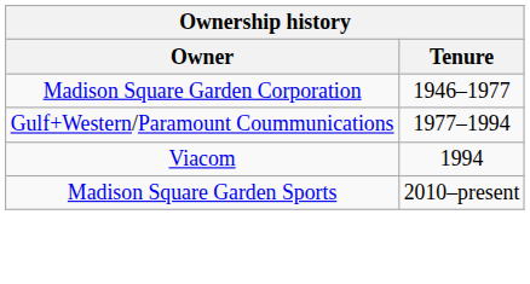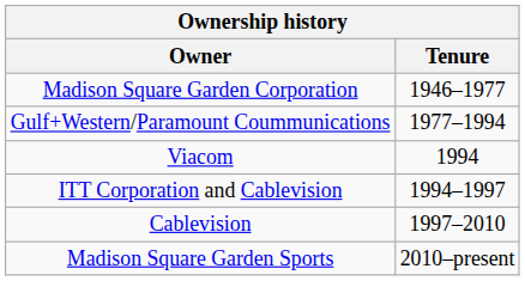+ row: ITT Corporation and Cablevision | 1994–1997
+ row: Cablevision | 1997–2010
